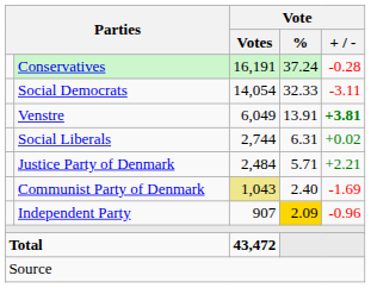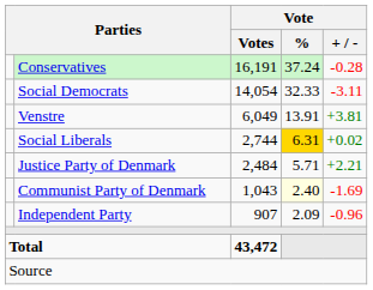Venstre | Vote / + / -: bold -> normal
Social Liberals | Vote / %: no background -> gold background
Communist Party of Denmark | Vote / Votes: khaki background -> no background
Communist Party of Denmark | Vote / %: no background -> lightyellow background
Independent Party | Vote / %: gold background -> no background
